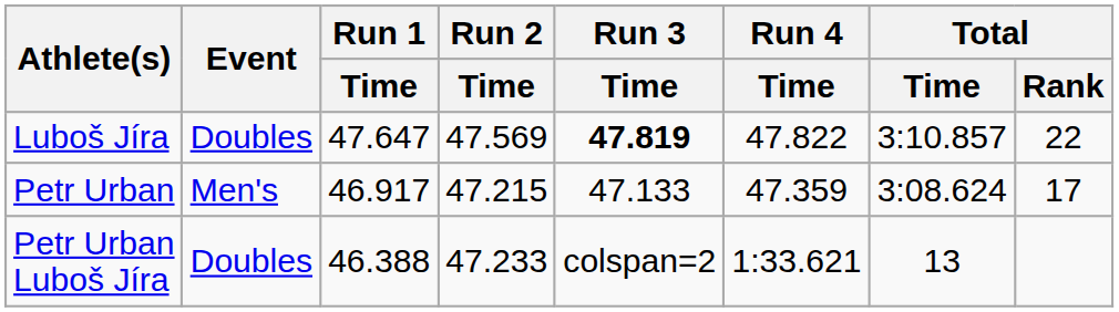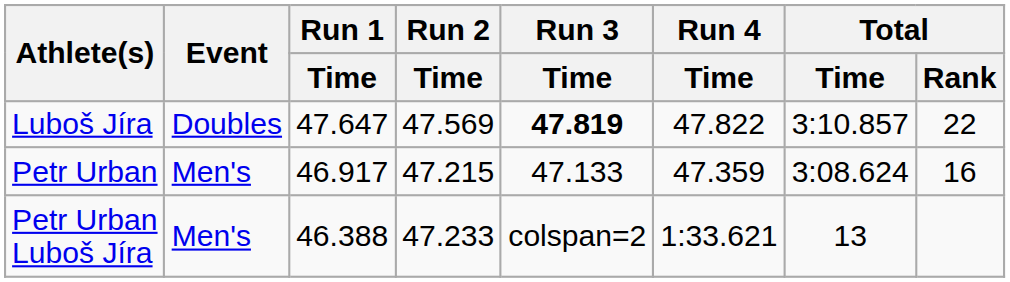Petr Urban | Total / Rank: 17 -> 16
Petr Urban Luboš Jíra | Event: Doubles -> Men's
